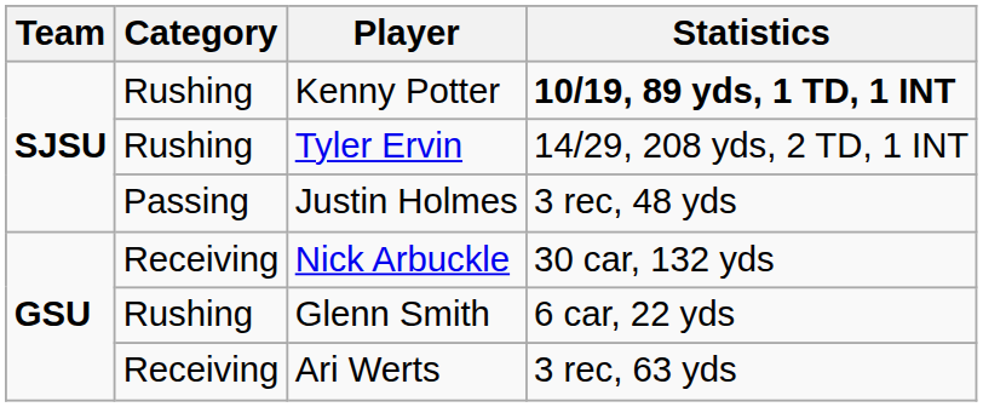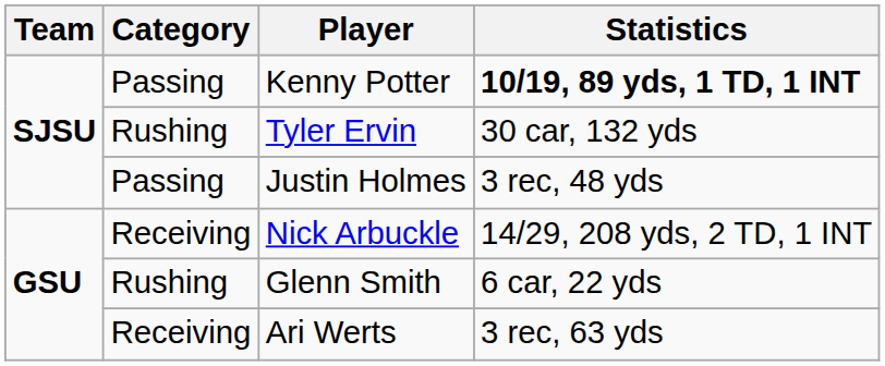Kenny Potter | Category: Rushing -> Passing
Tyler Ervin | Statistics: 14/29, 208 yds, 2 TD, 1 INT -> 30 car, 132 yds
Nick Arbuckle | Statistics: 30 car, 132 yds -> 14/29, 208 yds, 2 TD, 1 INT
